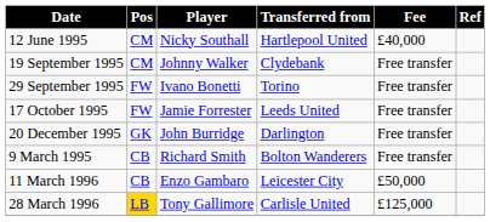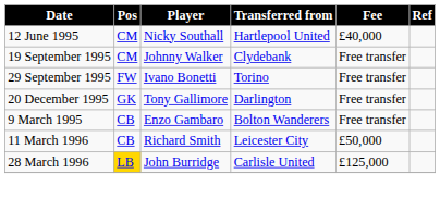- row: 17 October 1995 | FW | Jamie Forrester | Leeds United | Free transfer
20 December 1995 | Player: John Burridge -> Tony Gallimore
9 March 1995 | Player: Richard Smith -> Enzo Gambaro
11 March 1996 | Player: Enzo Gambaro -> Richard Smith
28 March 1996 | Player: Tony Gallimore -> John Burridge
